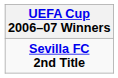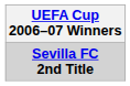row 2 | column 1: no background -> lightgrey background
